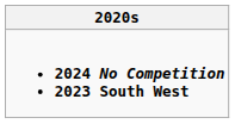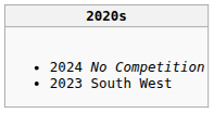row 2 | column 1: bold -> normal
